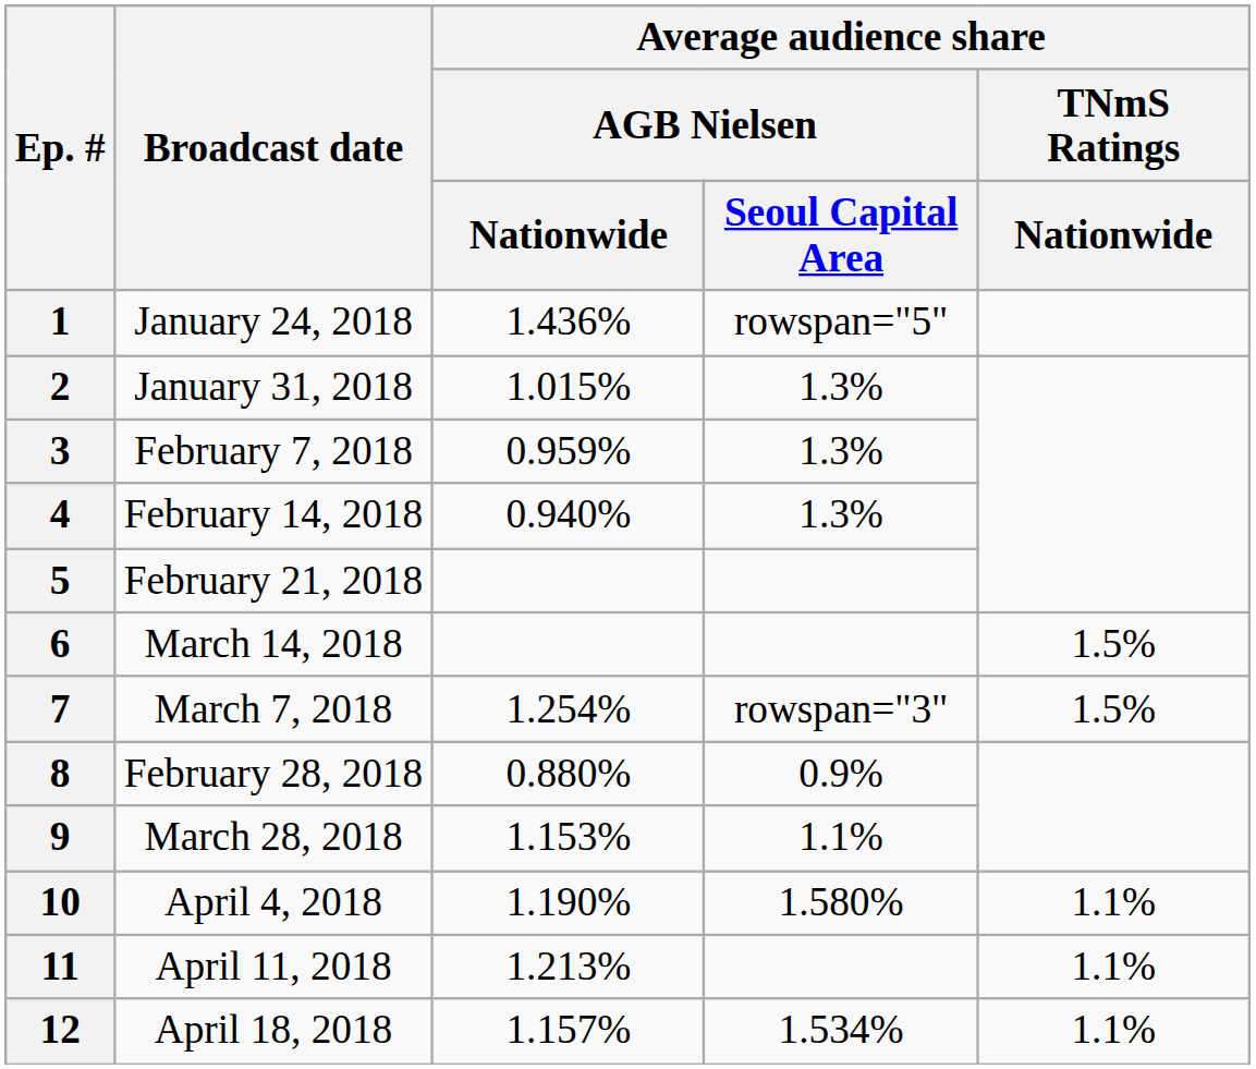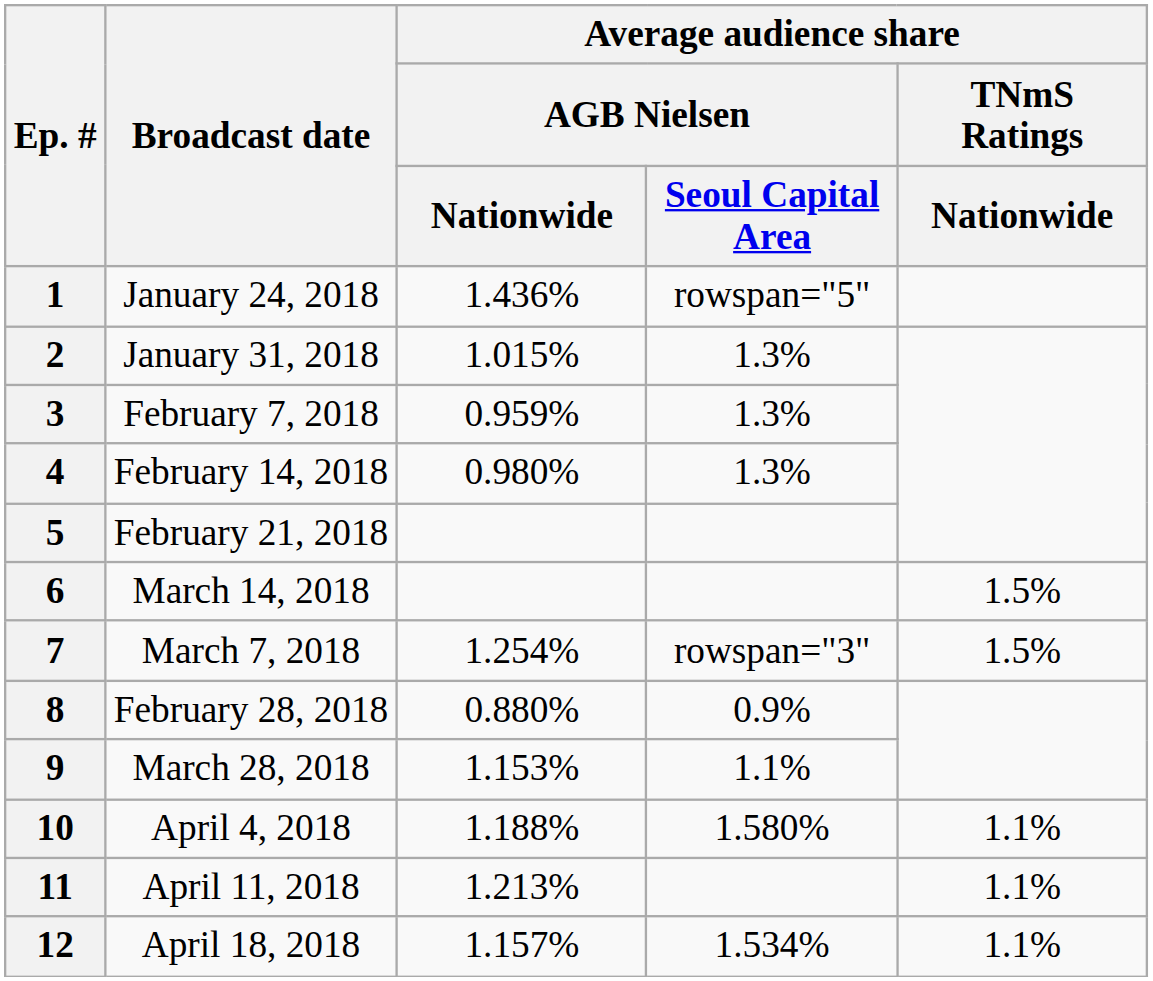4 | Average audience share / AGB Nielsen / Nationwide: 0.940% -> 0.980%
10 | Average audience share / AGB Nielsen / Nationwide: 1.190% -> 1.188%
